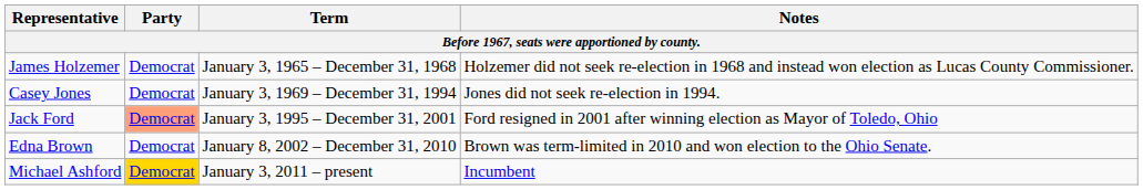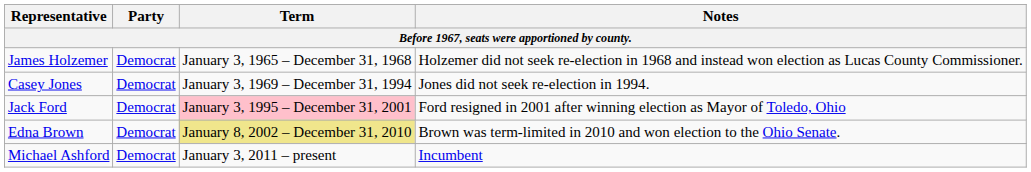Jack Ford | Party: lightsalmon background -> no background
Jack Ford | Term: no background -> pink background
Edna Brown | Term: no background -> khaki background
Michael Ashford | Party: gold background -> no background
